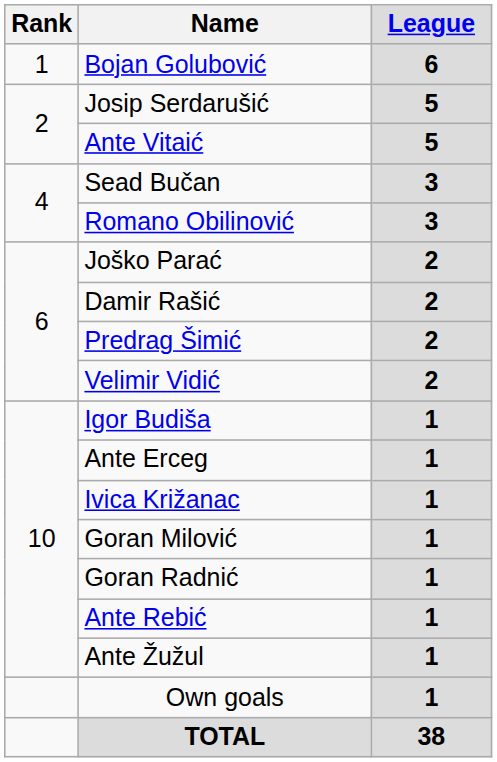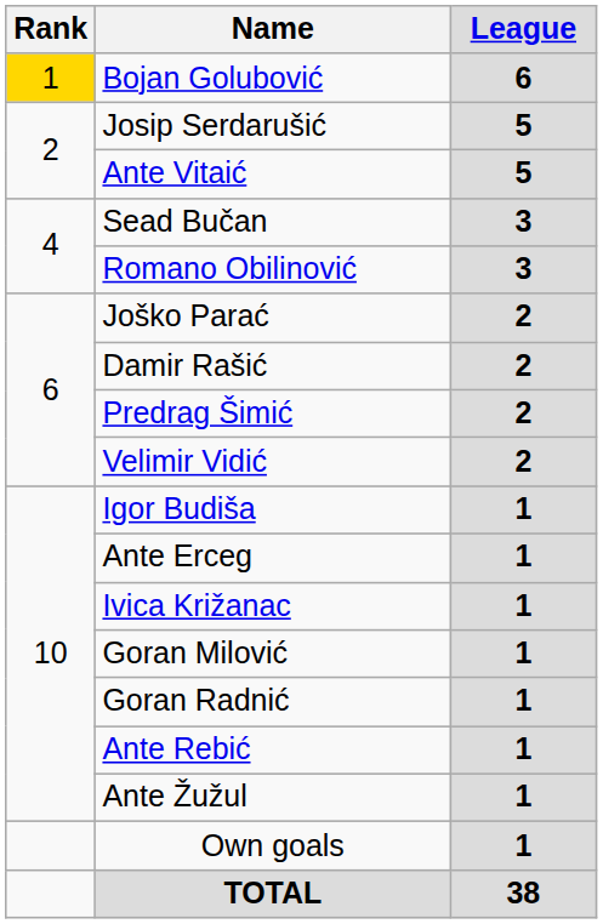Bojan Golubović | Rank: no background -> gold background
